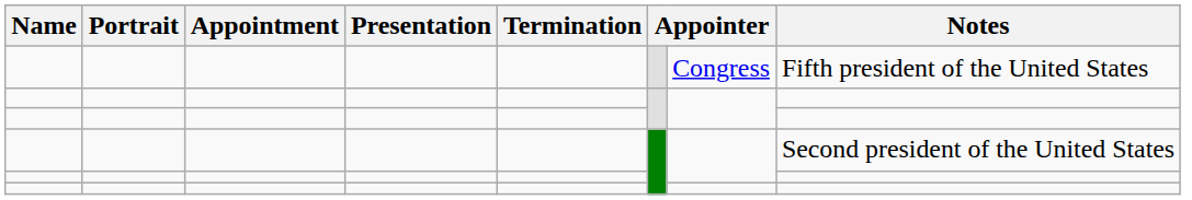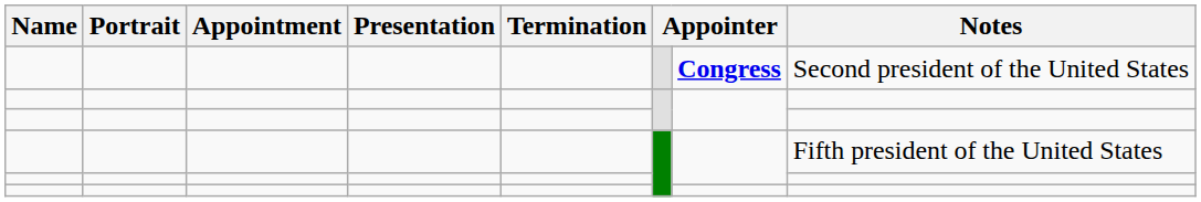row 2 | column 7: normal -> bold
row 2 | Notes: Fifth president of the United States -> Second president of the United States
row 5 | Notes: Second president of the United States -> Fifth president of the United States
